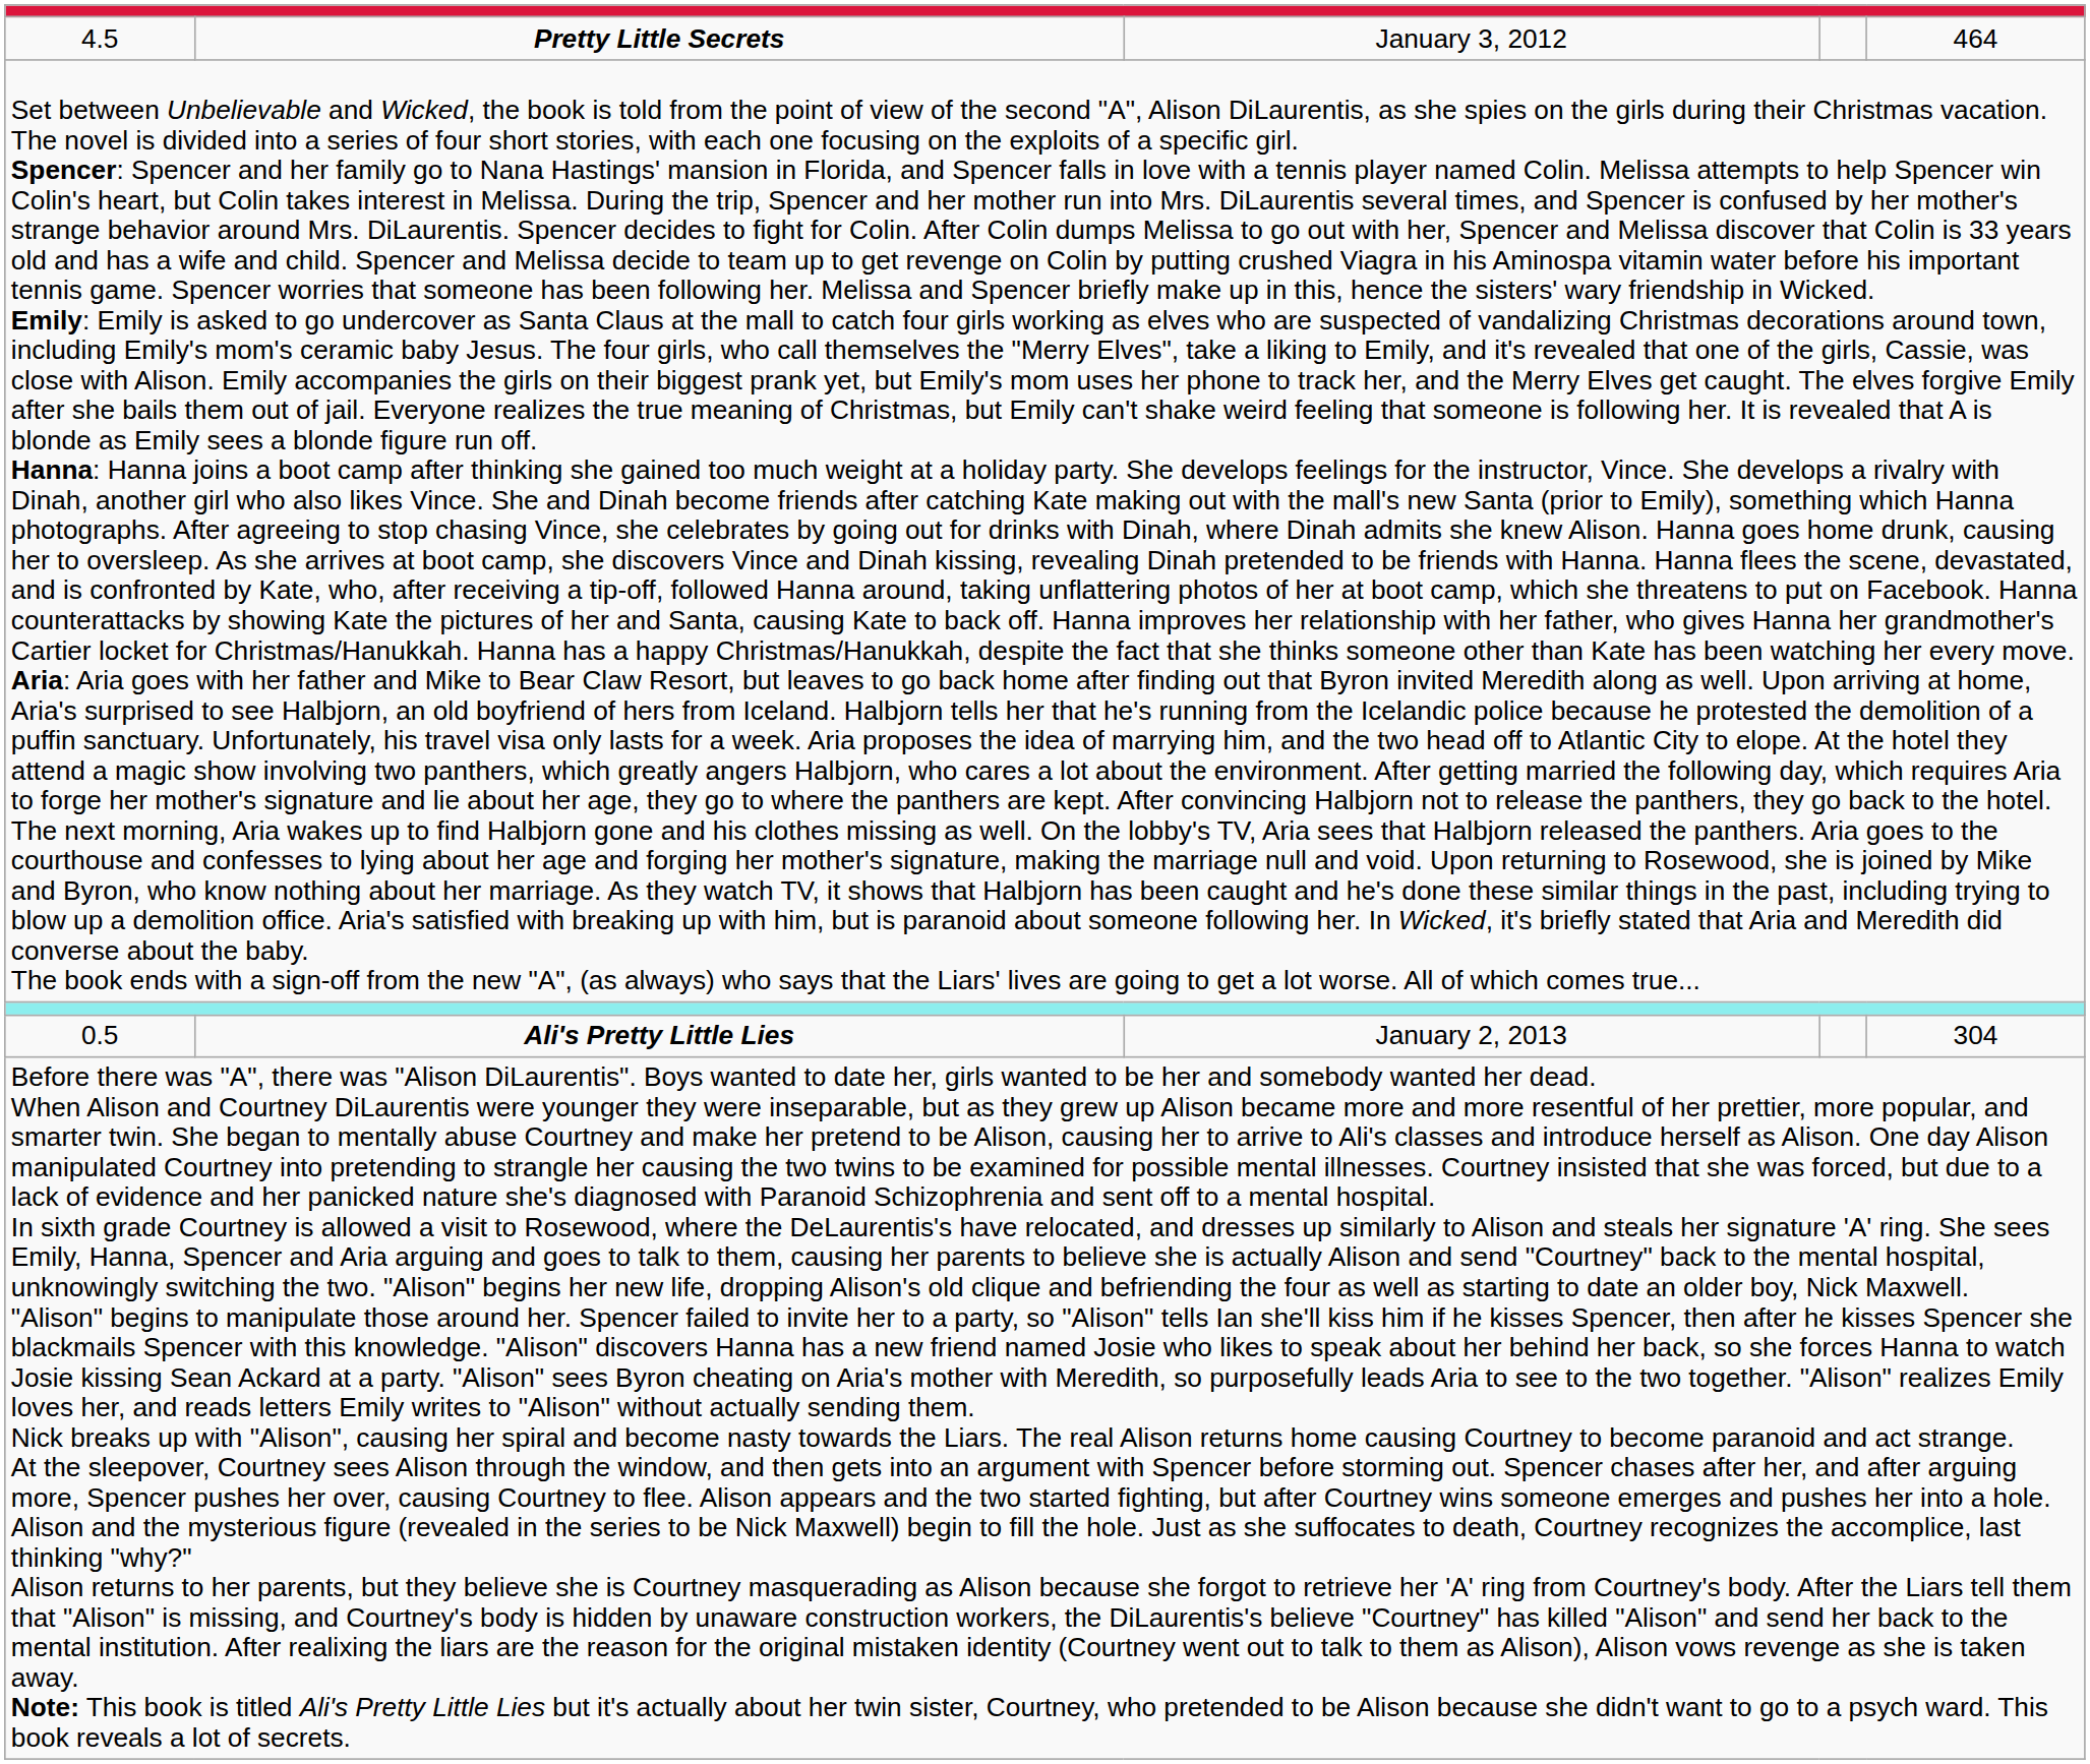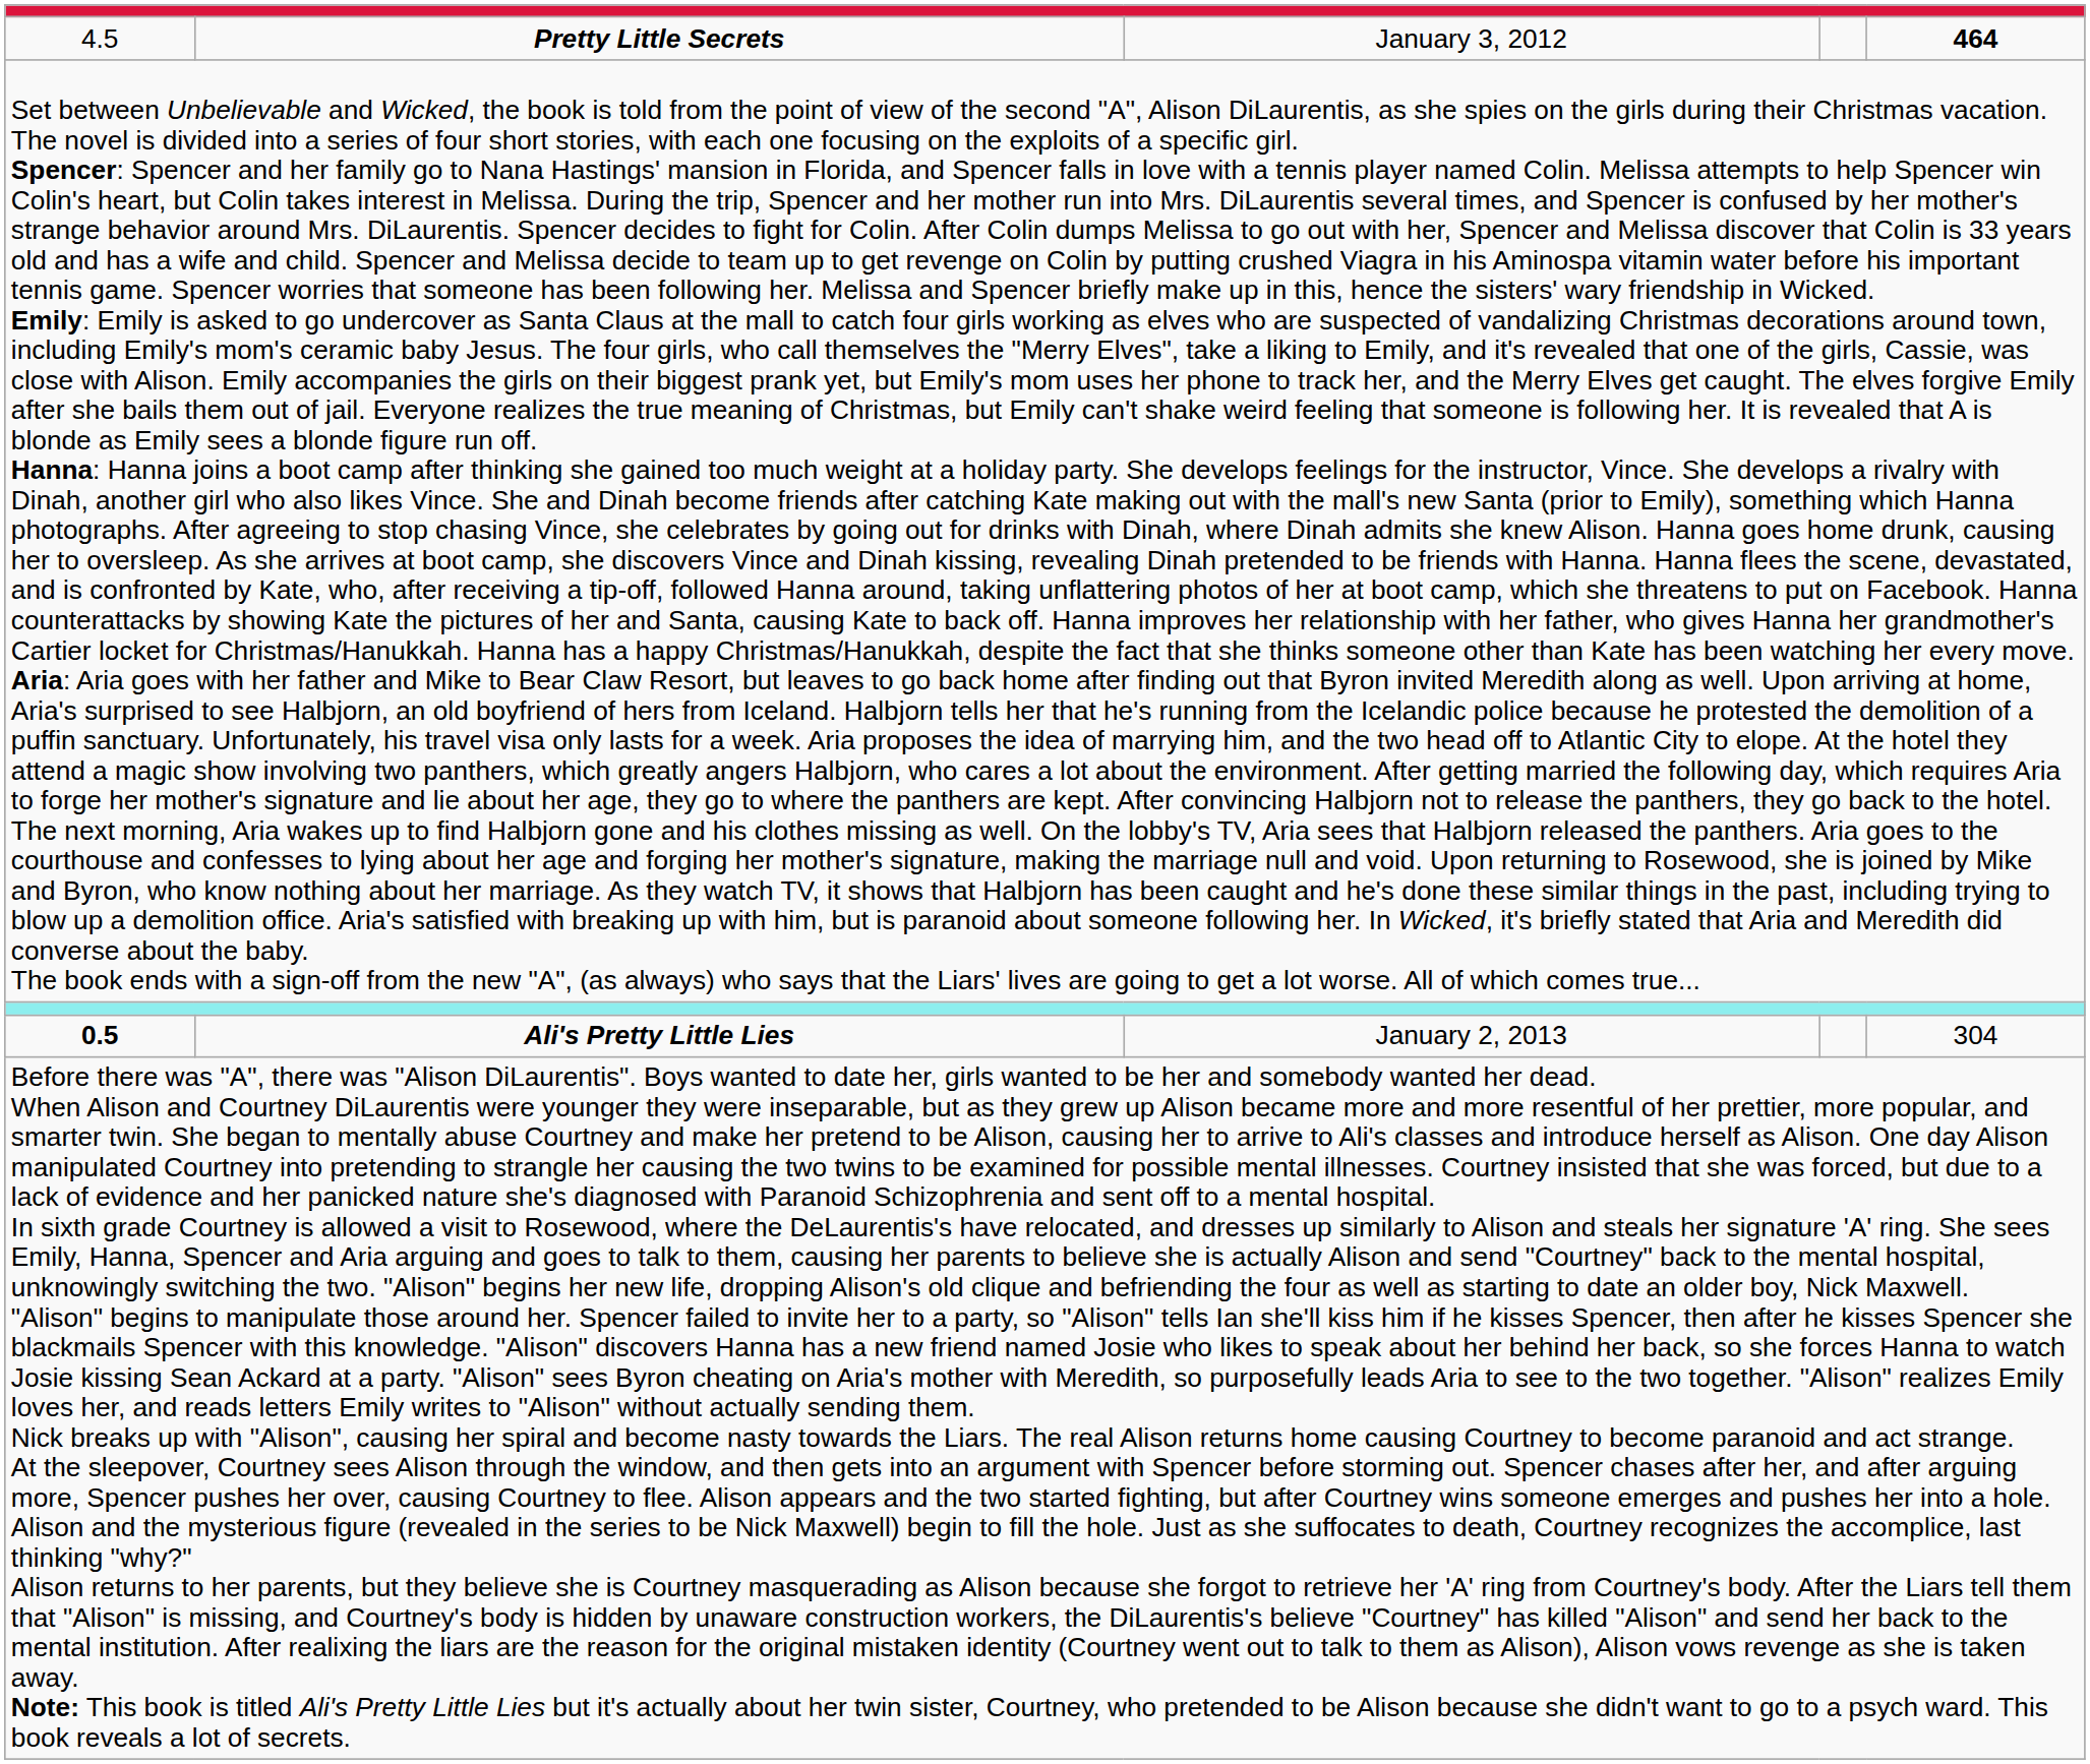Pretty Little Secrets | column 5: normal -> bold
Ali's Pretty Little Lies | column 1: normal -> bold
